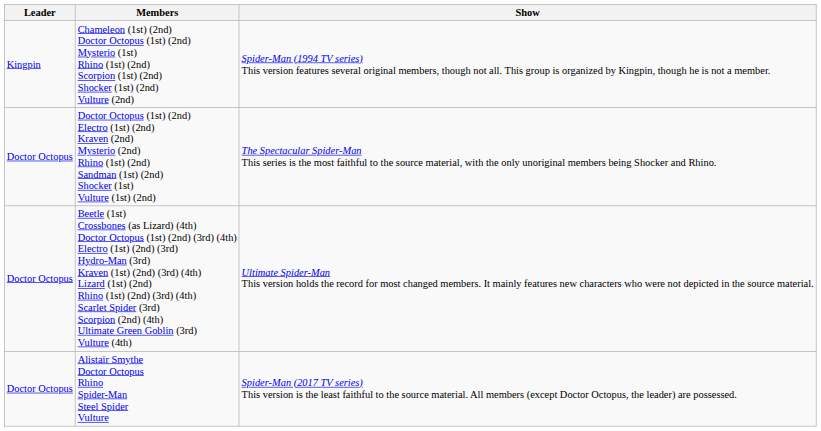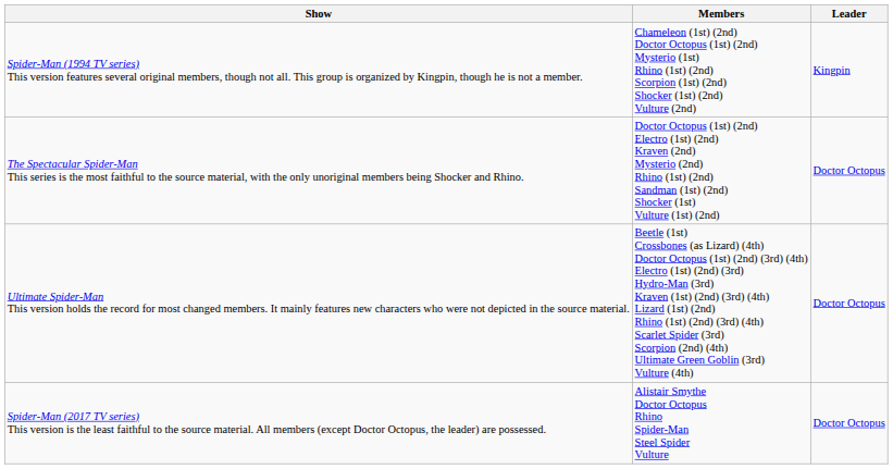columns swapped: Show <-> Leader
